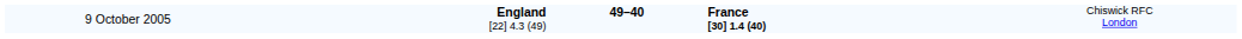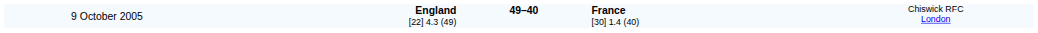[22] 4.3 (49) | column 4: bold -> normal
